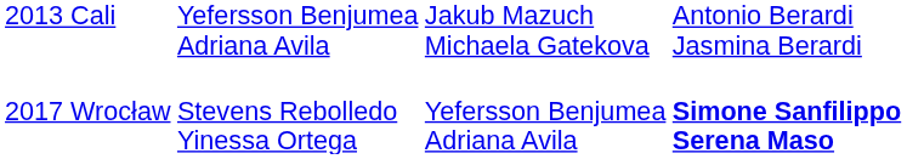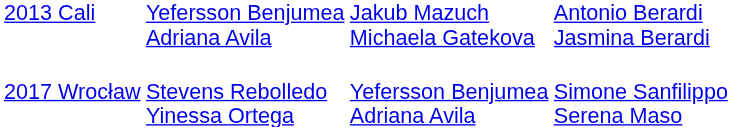2017 Wrocław | column 4: bold -> normal
